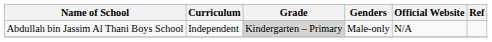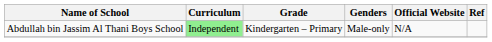Abdullah bin Jassim Al Thani Boys School | Curriculum: no background -> lightgreen background
Abdullah bin Jassim Al Thani Boys School | Grade: lightgrey background -> no background
